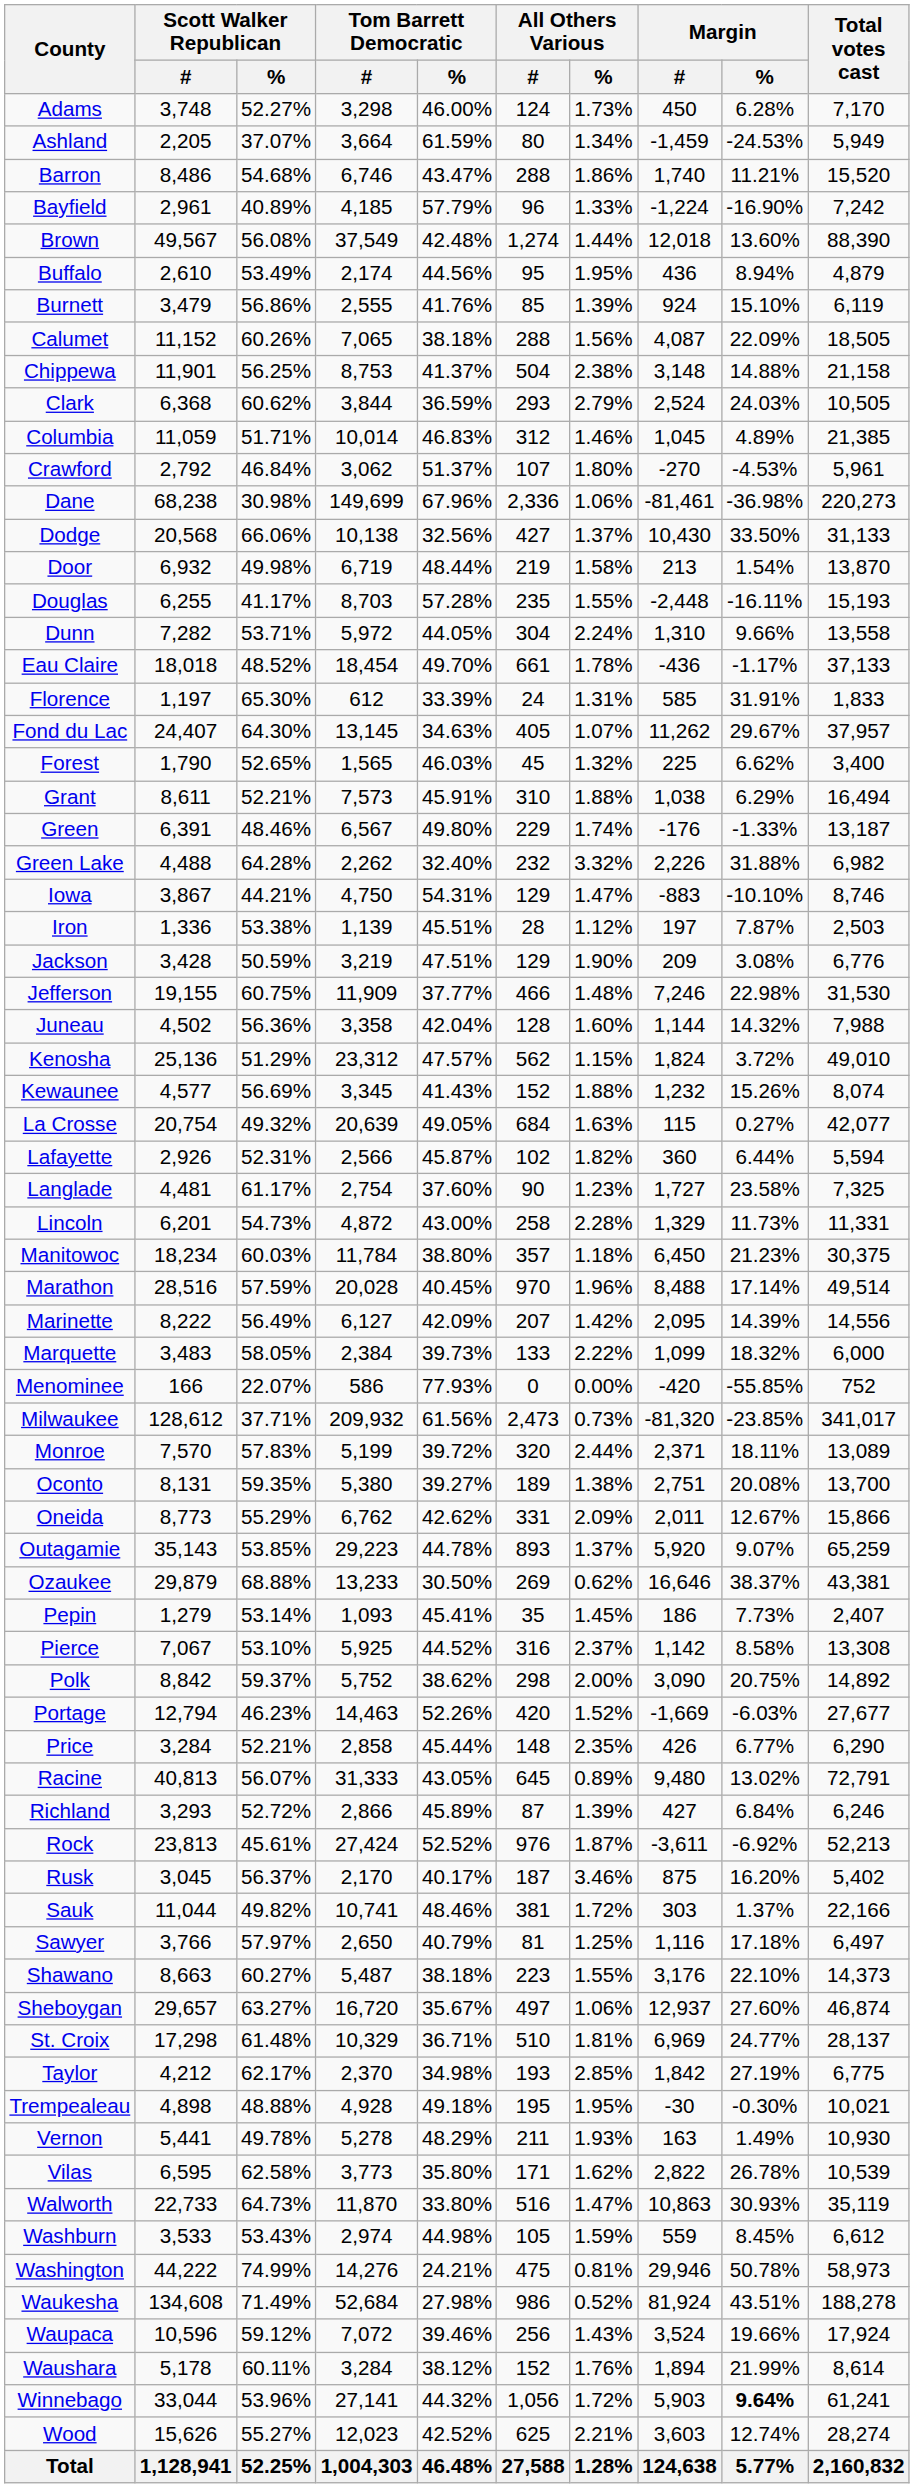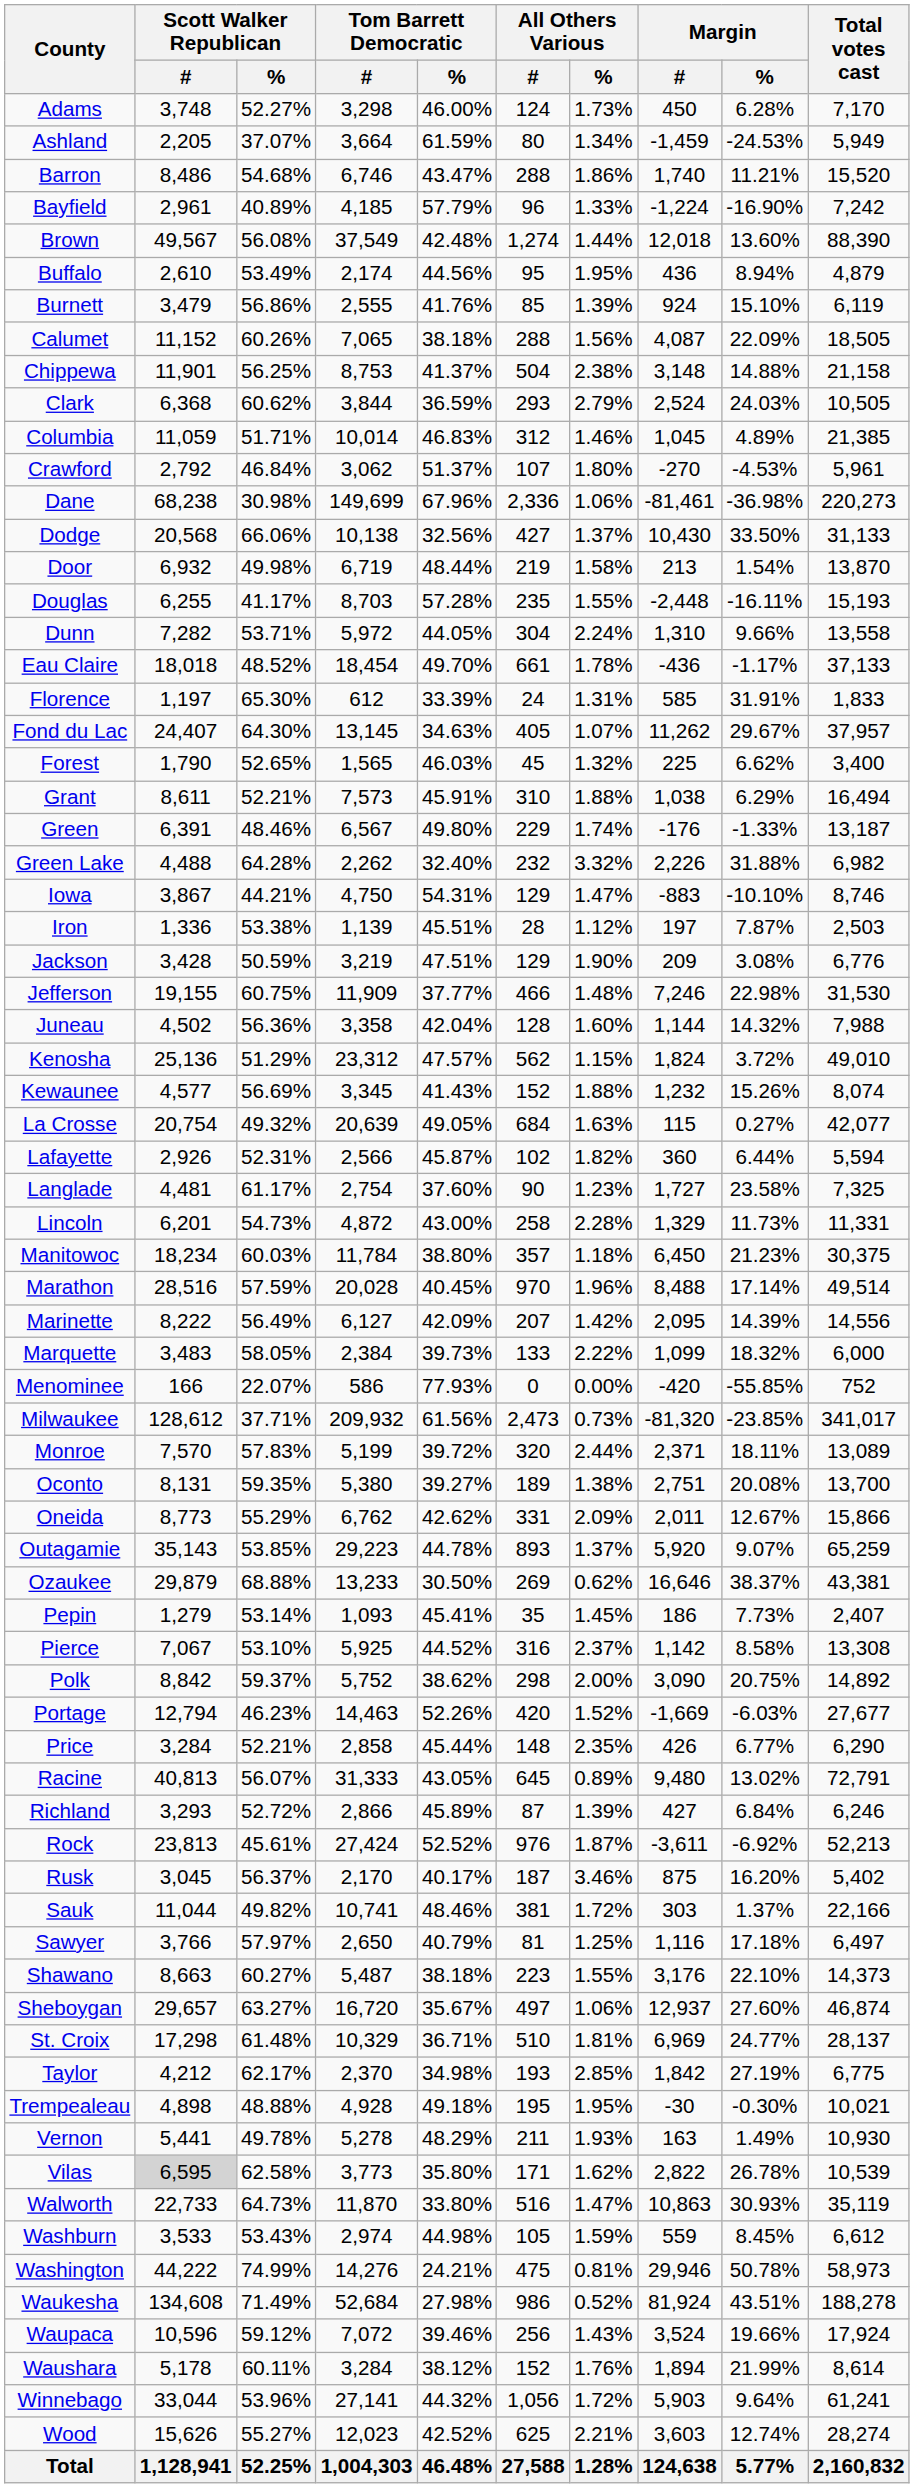Vilas | Scott Walker Republican / #: no background -> lightgrey background
Winnebago | Margin / %: bold -> normal
